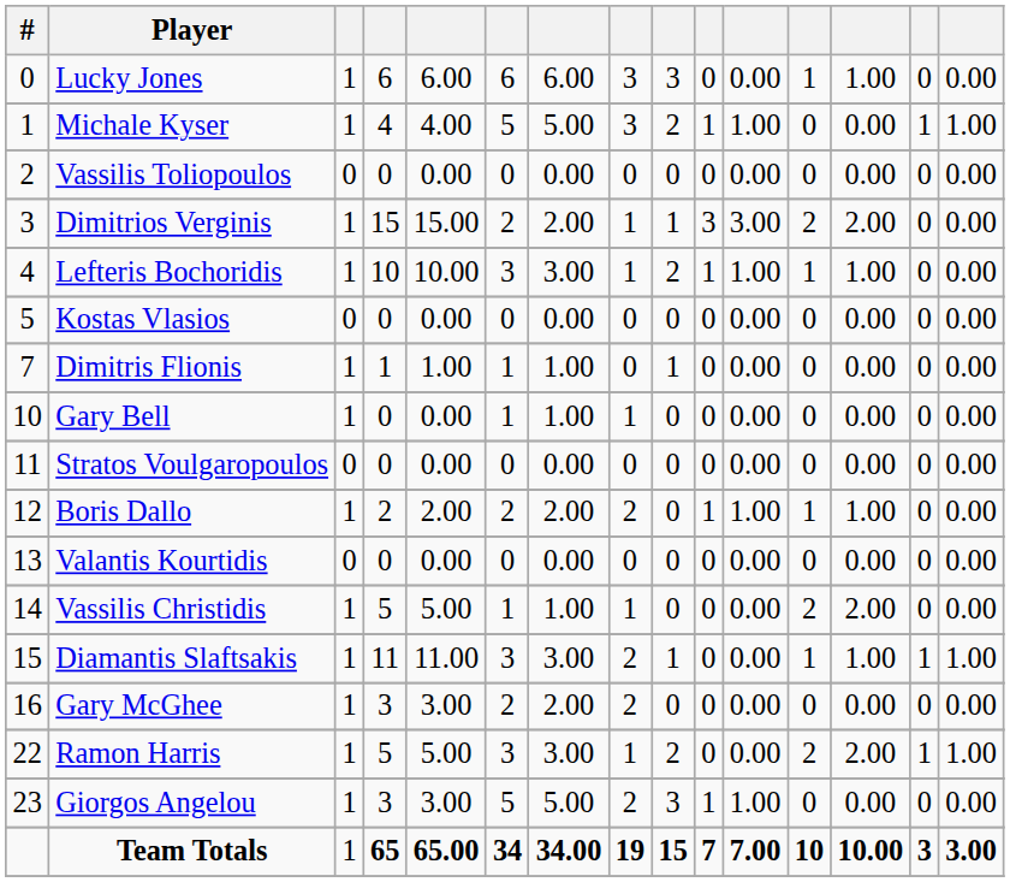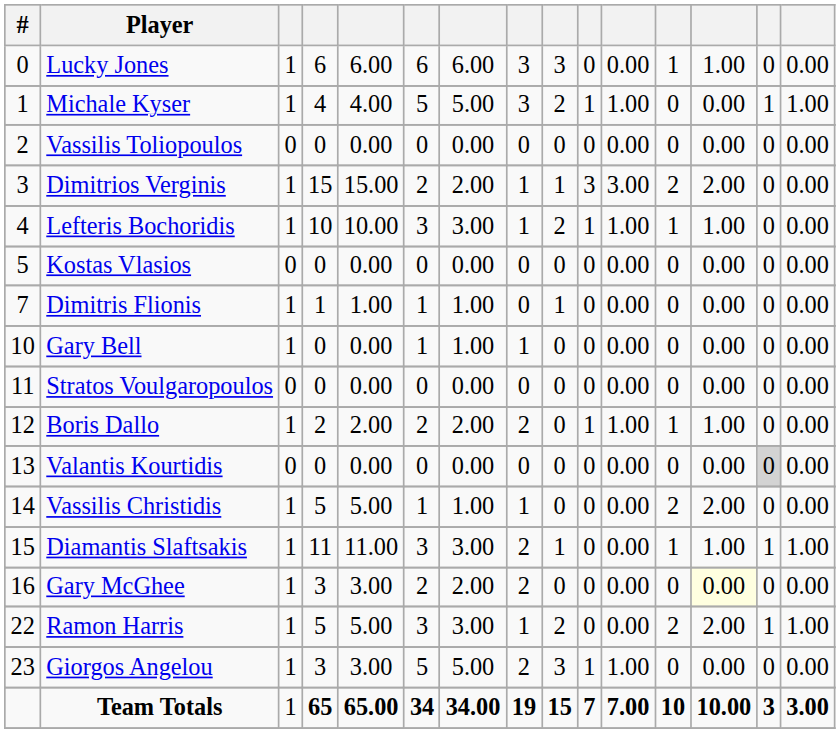Valantis Kourtidis | column 14: no background -> lightgrey background
Gary McGhee | column 13: no background -> lightyellow background
